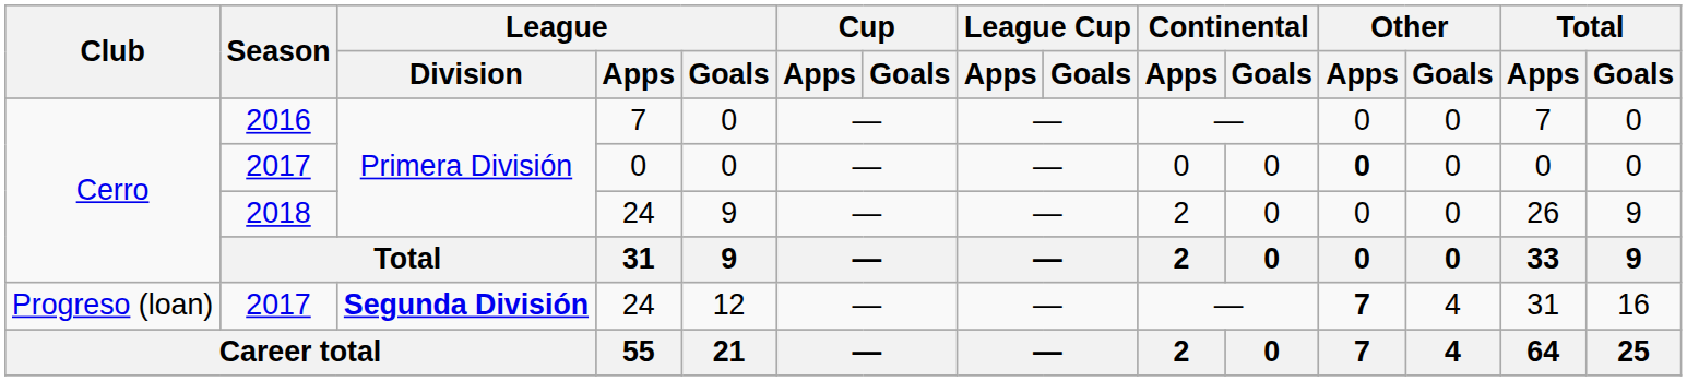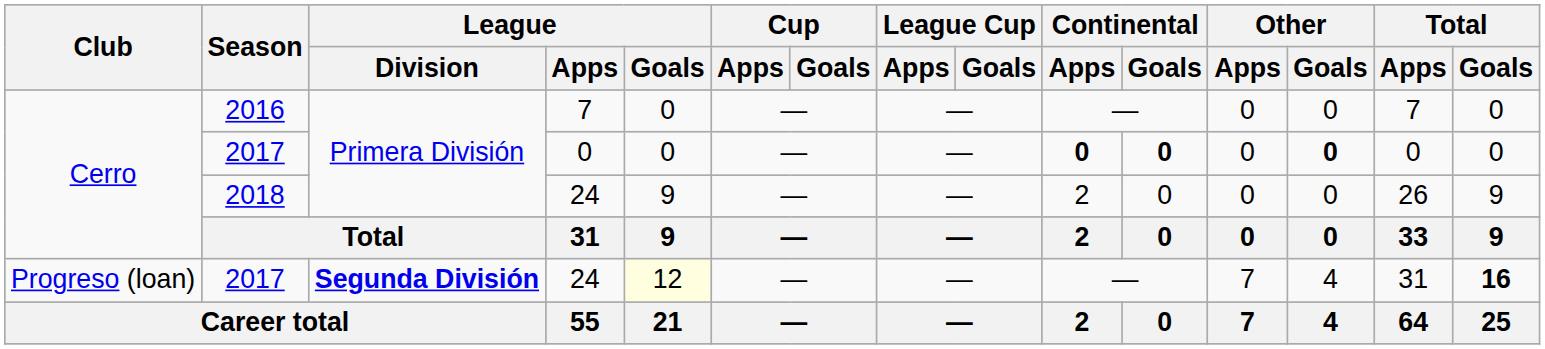2017 / 0 | Continental / Apps: normal -> bold
2017 / 0 | Continental / Goals: normal -> bold
2017 / 0 | Other / Apps: bold -> normal
2017 / 0 | Other / Goals: normal -> bold
2017 / 24 | League / Goals: no background -> lightyellow background
2017 / 24 | Other / Apps: bold -> normal
2017 / 24 | Total / Goals: normal -> bold
